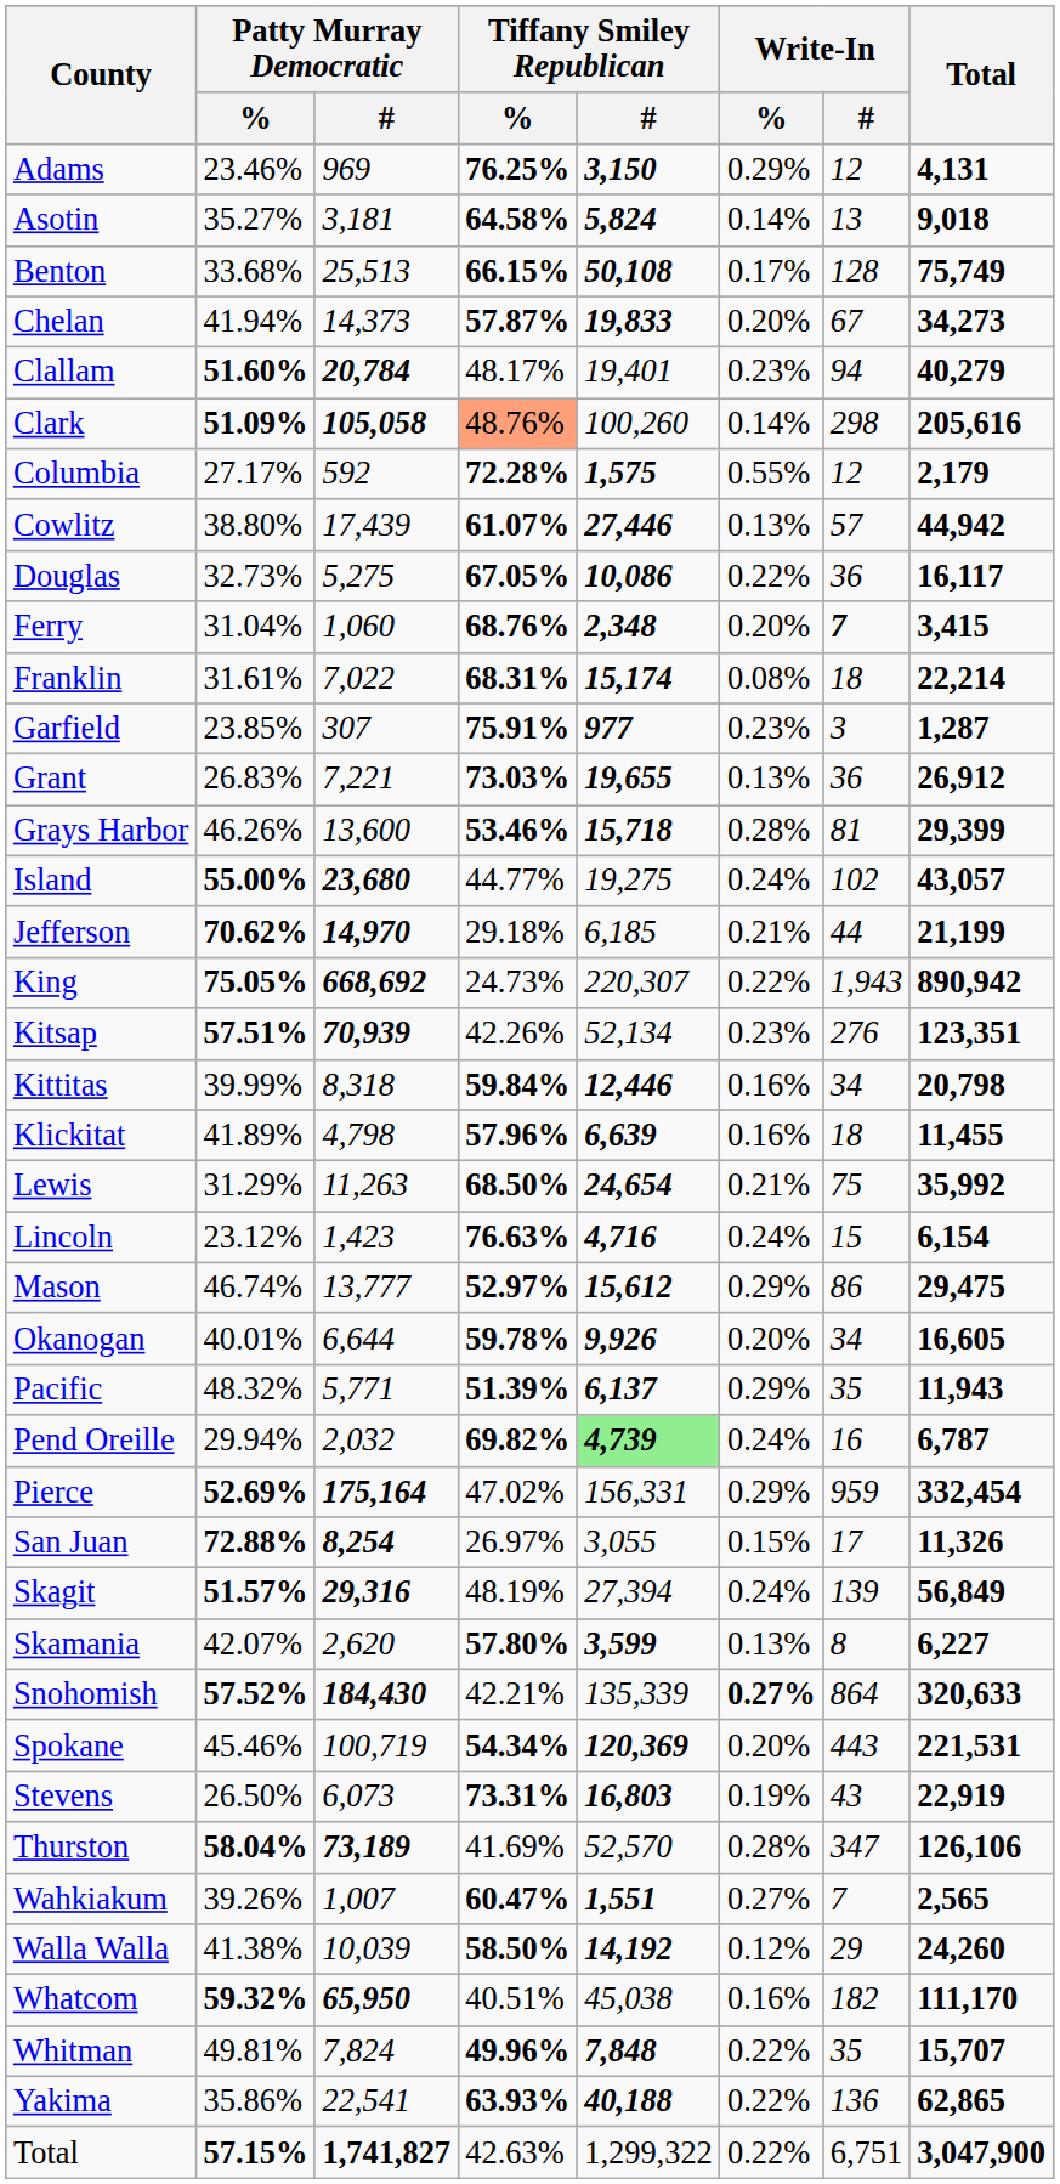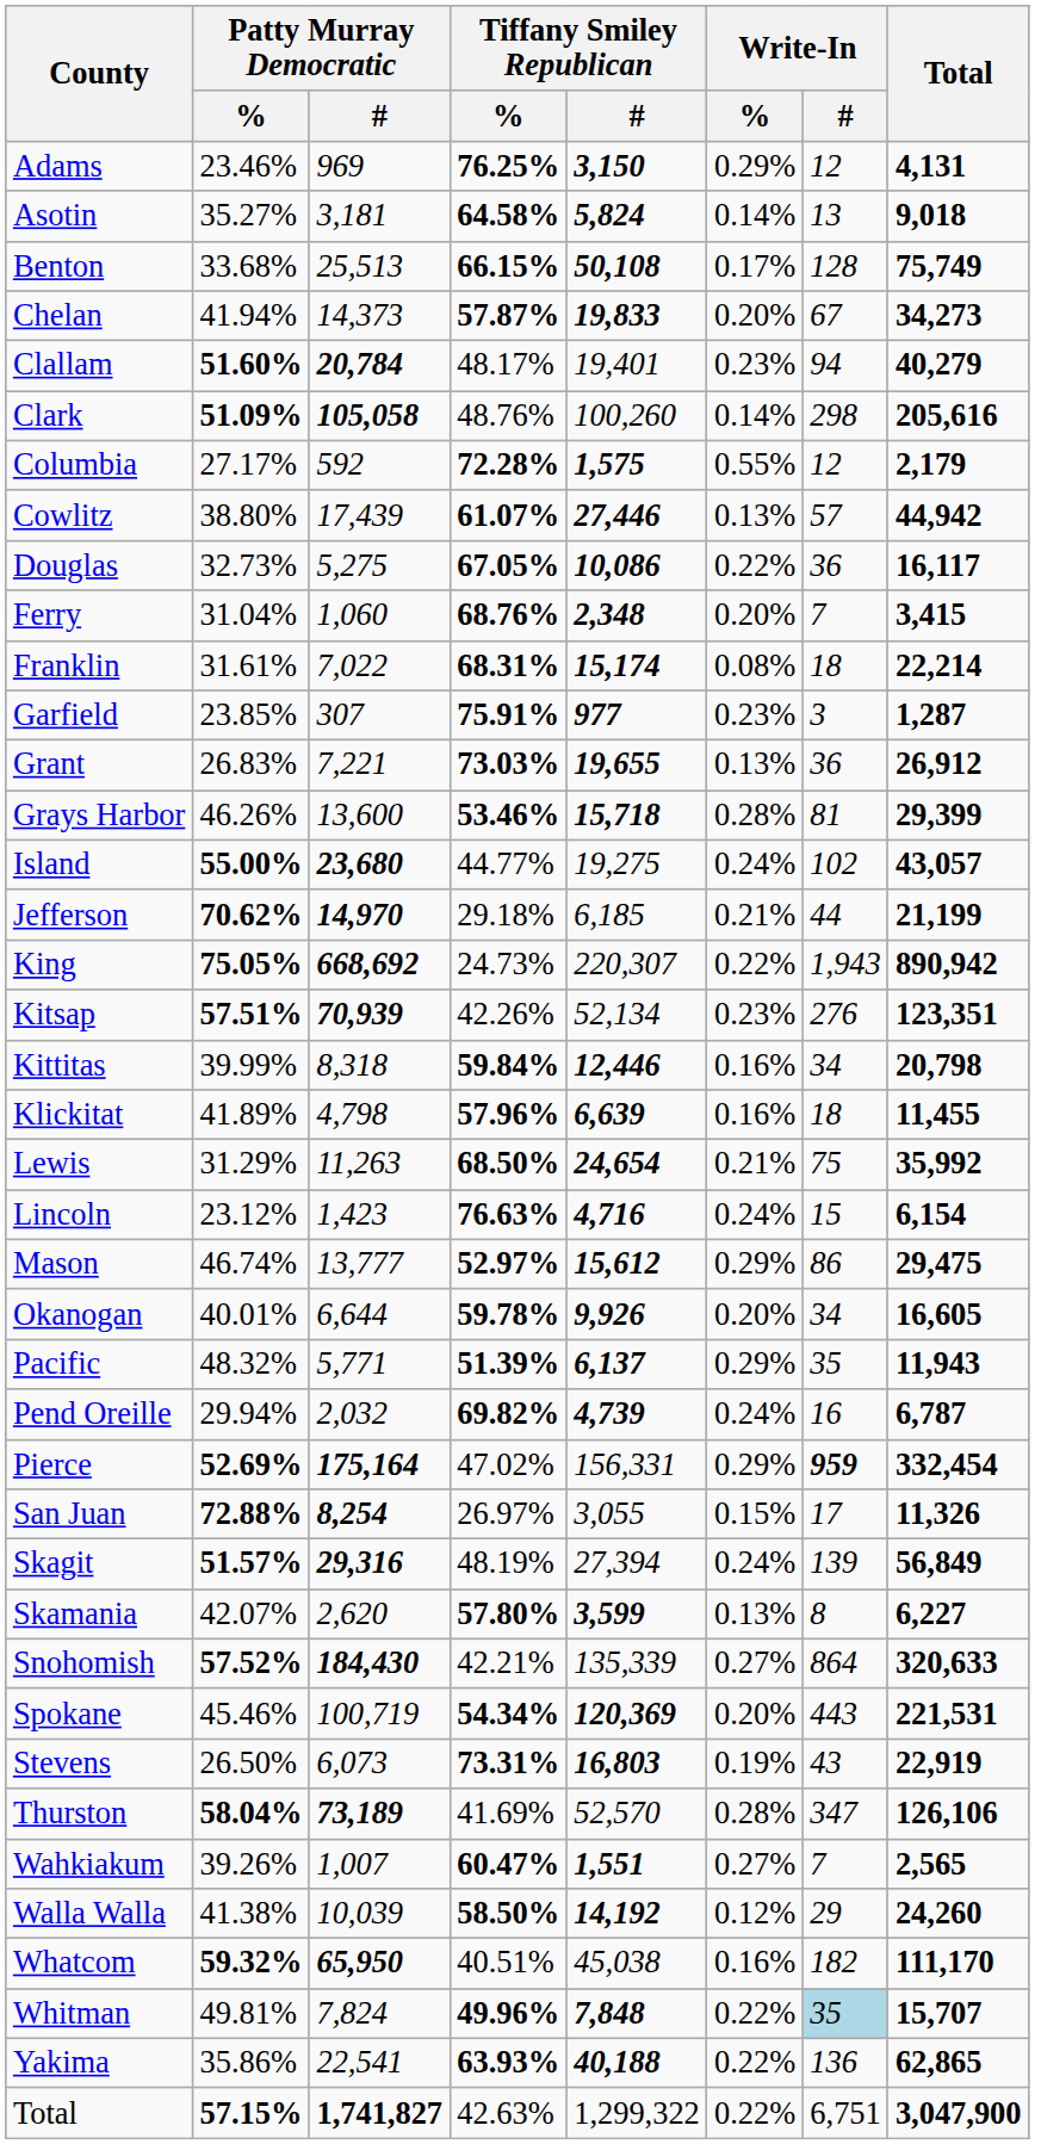Clark | Tiffany Smiley Republican / %: lightsalmon background -> no background
Ferry | Write-In / #: bold -> normal
Pend Oreille | Tiffany Smiley Republican / #: lightgreen background -> no background
Pierce | Write-In / #: normal -> bold
Snohomish | Write-In / %: bold -> normal
Whitman | Write-In / #: no background -> lightblue background
